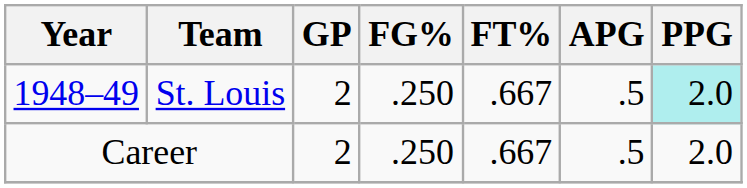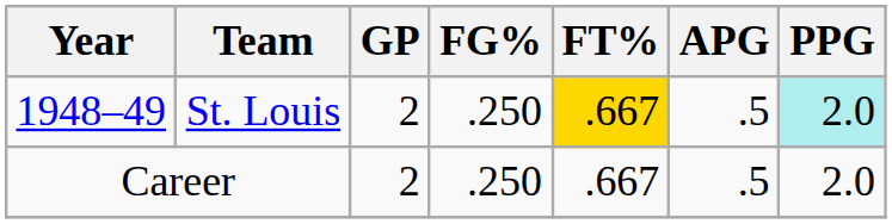1948–49 | FT%: no background -> gold background
